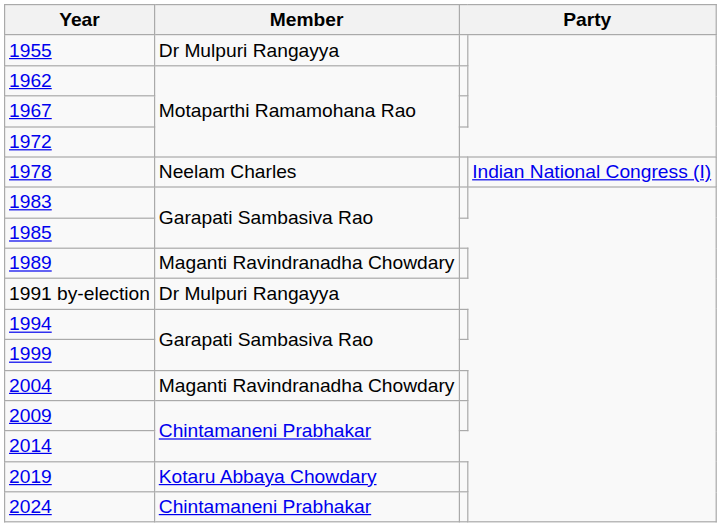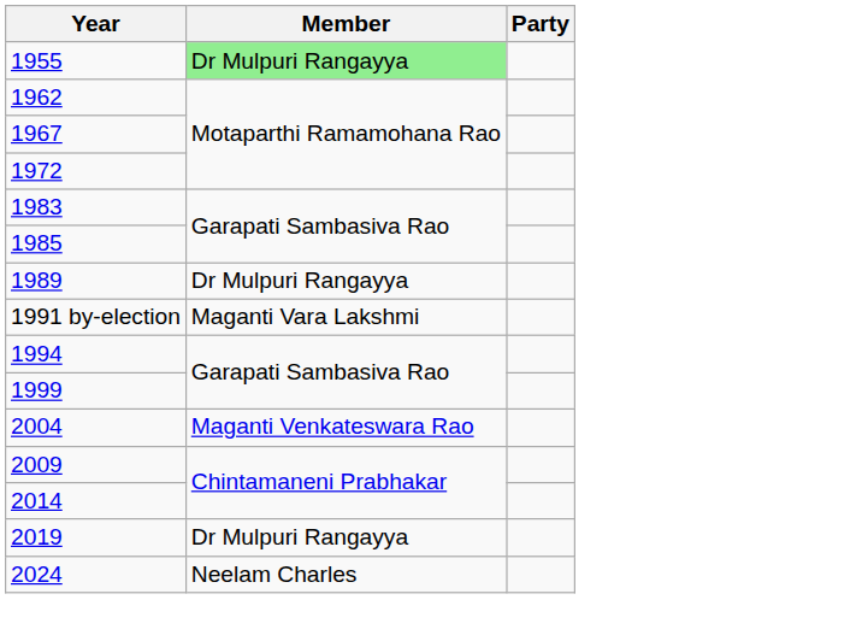1955 | Member: no background -> lightgreen background
- row: 1978 | Neelam Charles | Indian National Congress (I)
1989 | Member: Maganti Ravindranadha Chowdary -> Dr Mulpuri Rangayya
1991 by-election | Member: Dr Mulpuri Rangayya -> Maganti Vara Lakshmi
2004 | Member: Maganti Ravindranadha Chowdary -> Maganti Venkateswara Rao
2019 | Member: Kotaru Abbaya Chowdary -> Dr Mulpuri Rangayya
2024 | Member: Chintamaneni Prabhakar -> Neelam Charles
